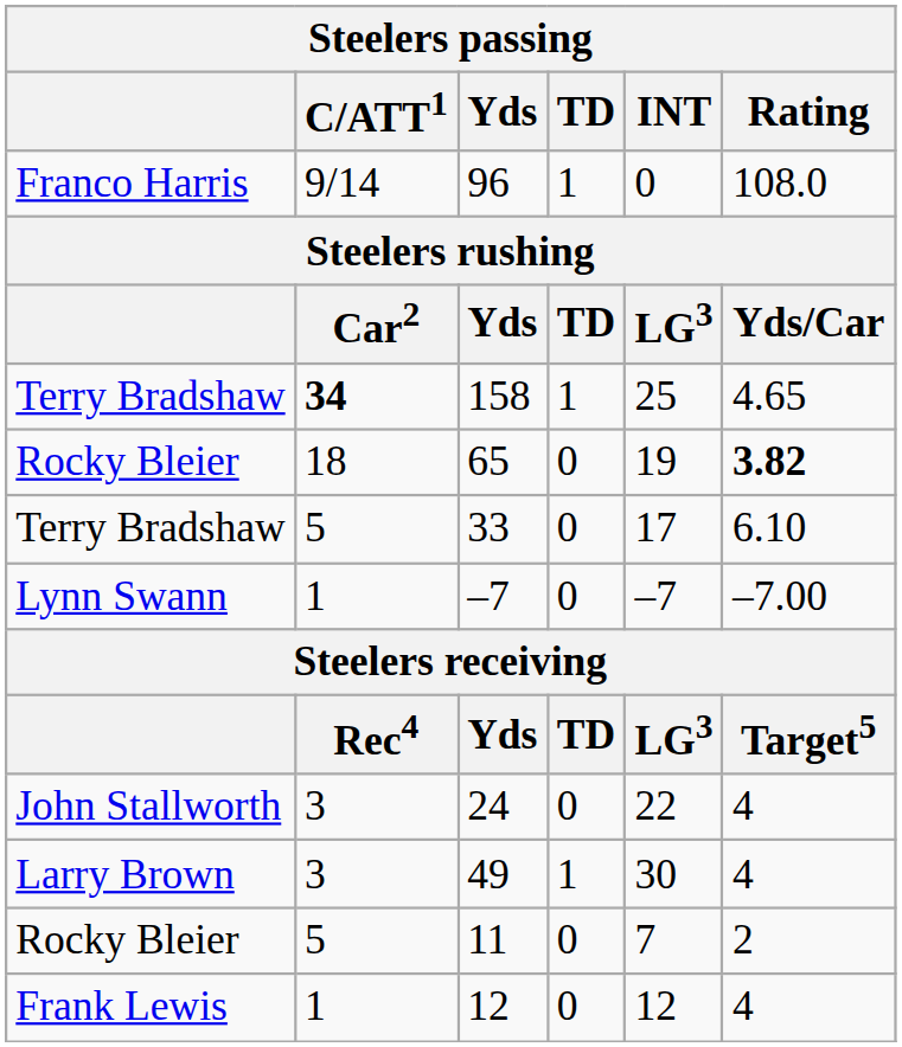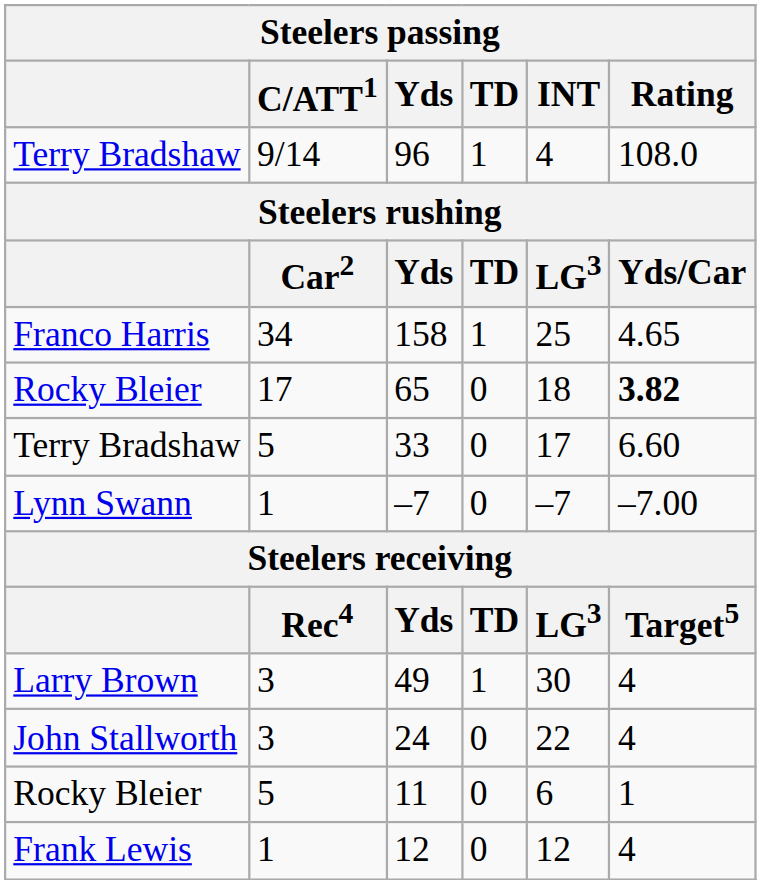96 | column 1: Franco Harris -> Terry Bradshaw
96 | INT: 0 -> 4
158 | column 1: Terry Bradshaw -> Franco Harris
158 | C/ATT1: bold -> normal
65 | C/ATT1: 18 -> 17
65 | INT: 19 -> 18
33 | Rating: 6.10 -> 6.60
rows swapped: 49 <-> 24
11 | INT: 7 -> 6
11 | Rating: 2 -> 1
